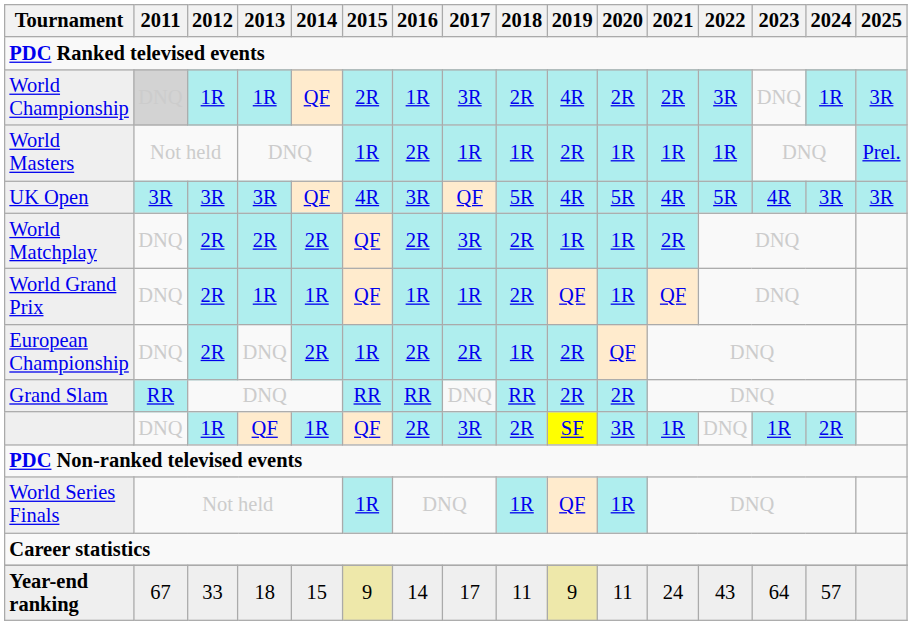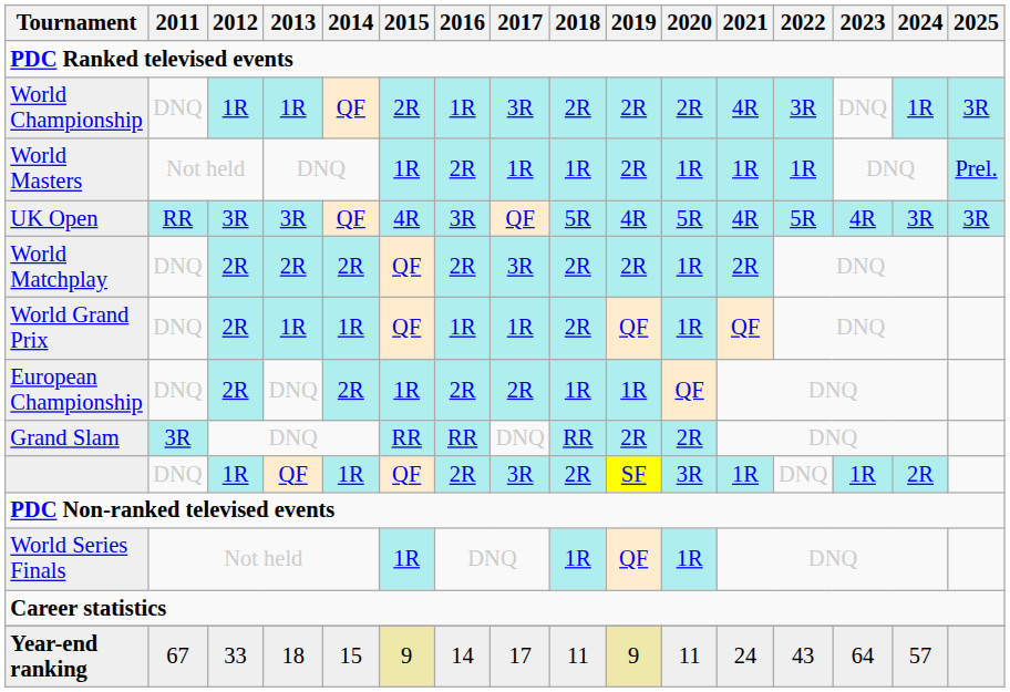World Championship | 2011: lightgrey background -> no background
World Championship | 2019: 4R -> 2R
World Championship | 2021: 2R -> 4R
UK Open | 2011: 3R -> RR
World Matchplay | 2019: 1R -> 2R
European Championship | 2019: 2R -> 1R
Grand Slam | 2011: RR -> 3R
